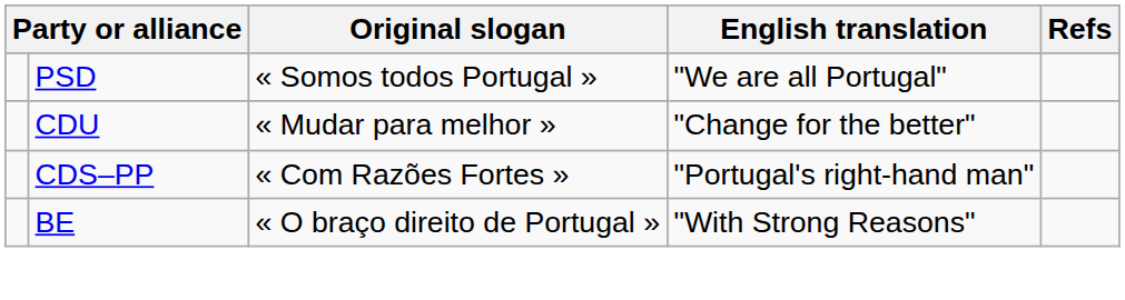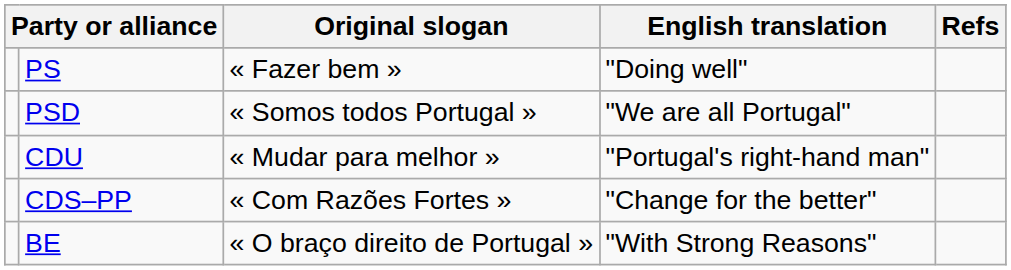+ row: PS | « Fazer bem » | "Doing well"
CDU | English translation: "Change for the better" -> "Portugal's right-hand man"
CDS–PP | English translation: "Portugal's right-hand man" -> "Change for the better"
